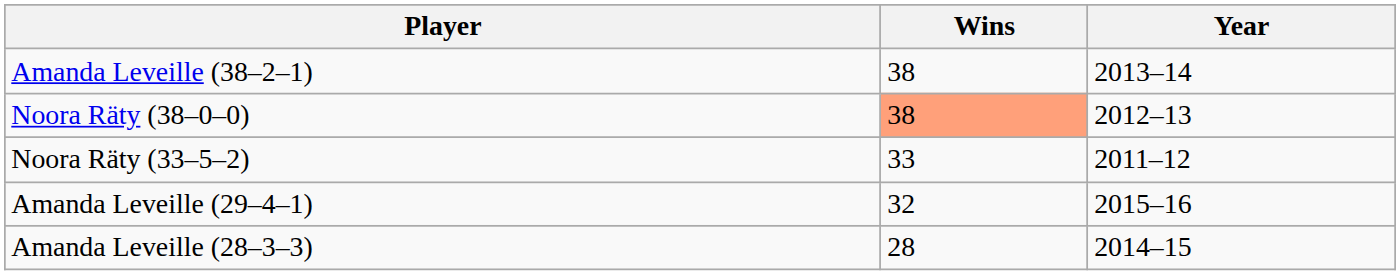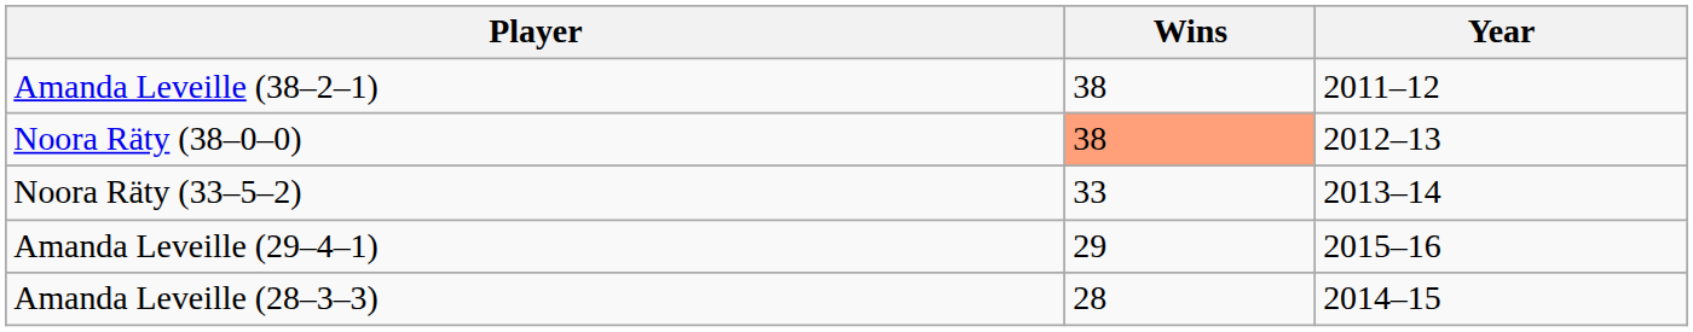Amanda Leveille (38–2–1) | Year: 2013–14 -> 2011–12
Noora Räty (33–5–2) | Year: 2011–12 -> 2013–14
Amanda Leveille (29–4–1) | Wins: 32 -> 29
